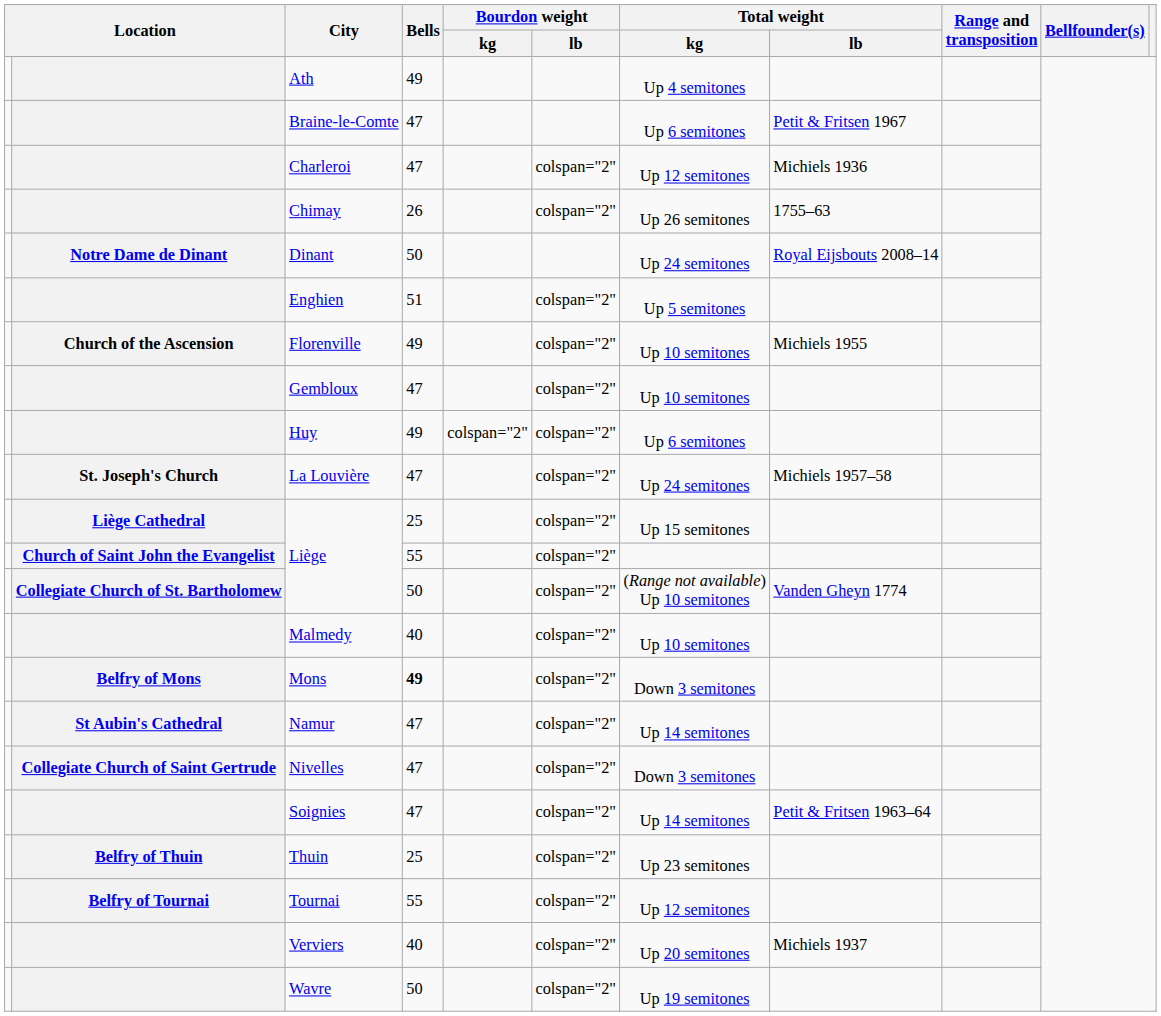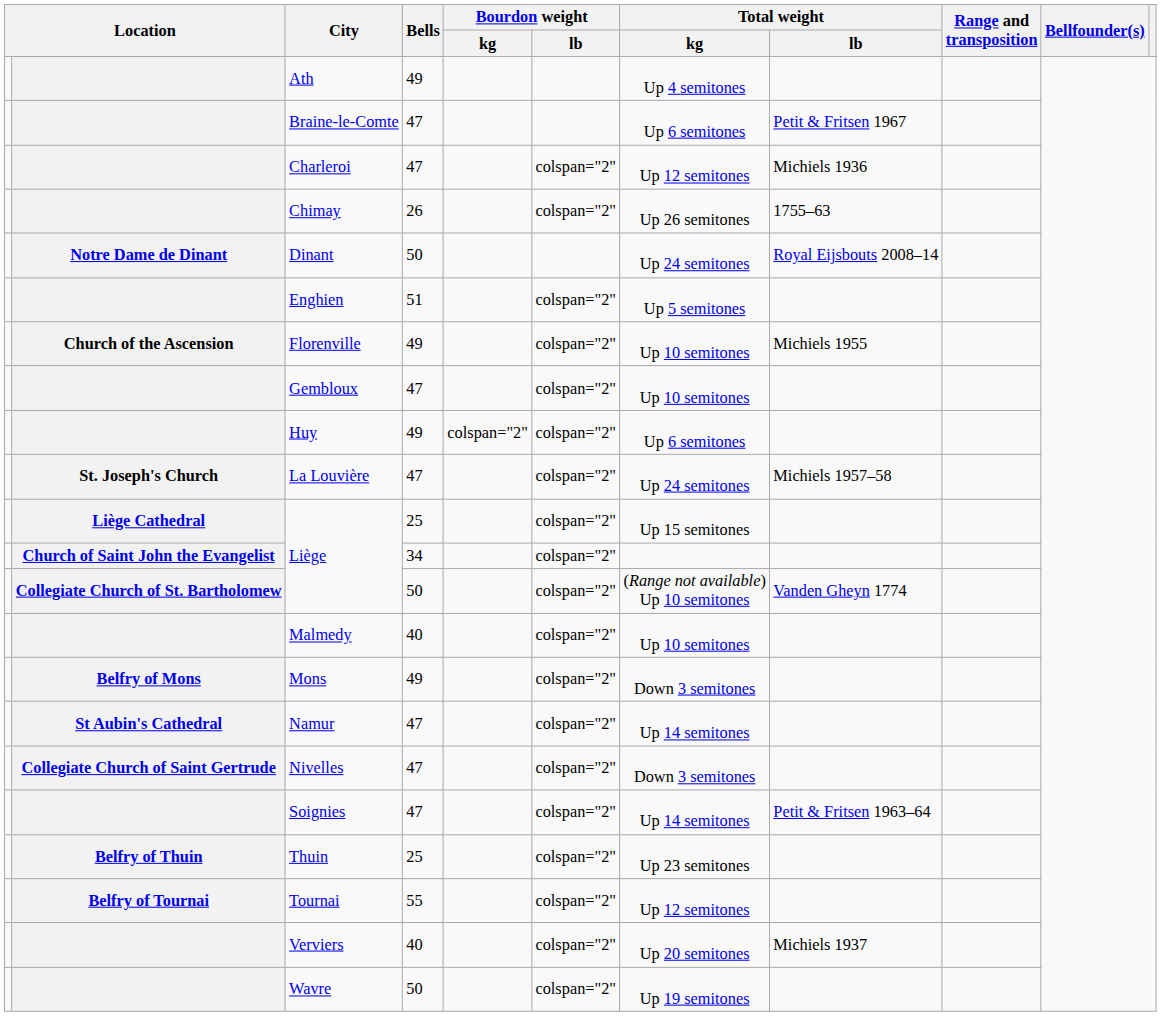Church of Saint John the Evangelist / Liège | Bells: 55 -> 34
Mons | Bells: bold -> normal
